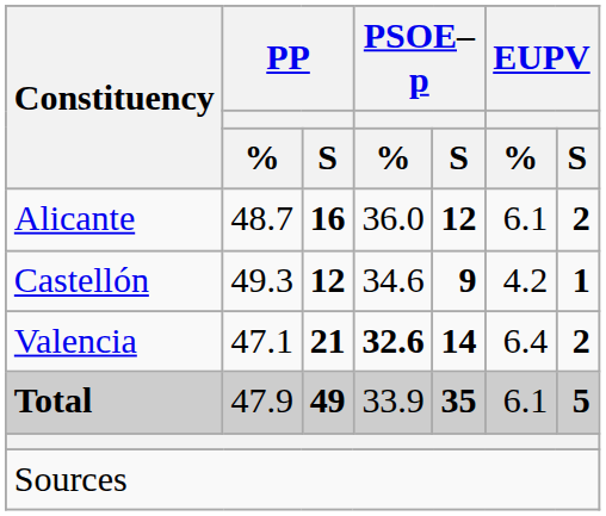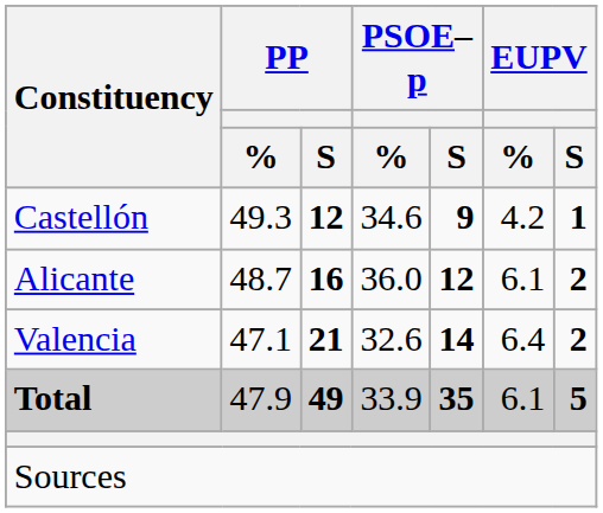rows swapped: Alicante <-> Castellón
Valencia | PSOE–p / %: bold -> normal
